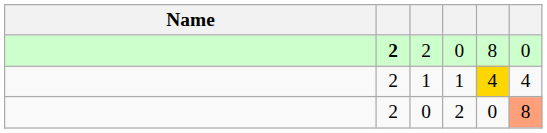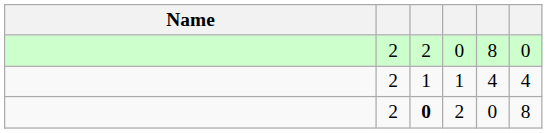row 2 | column 2: bold -> normal
row 3 | column 5: gold background -> no background
row 4 | column 3: normal -> bold
row 4 | column 6: lightsalmon background -> no background
